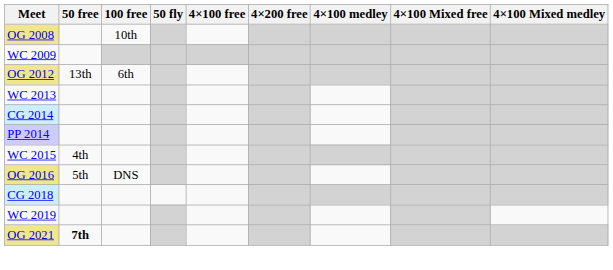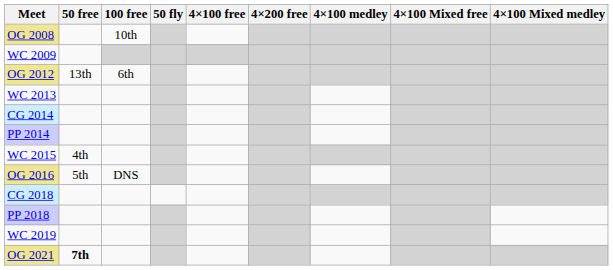+ row: PP 2018
